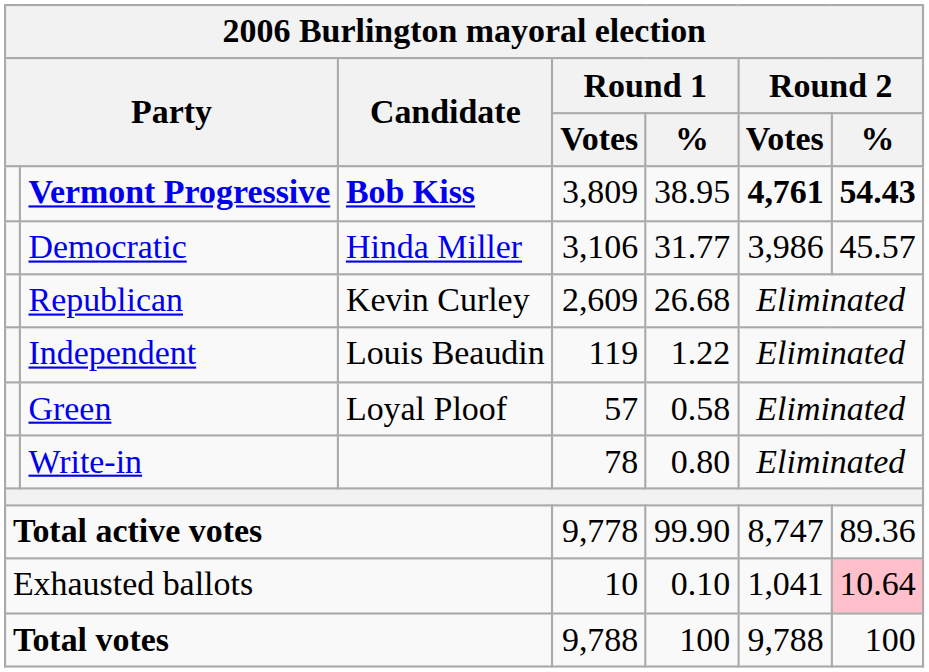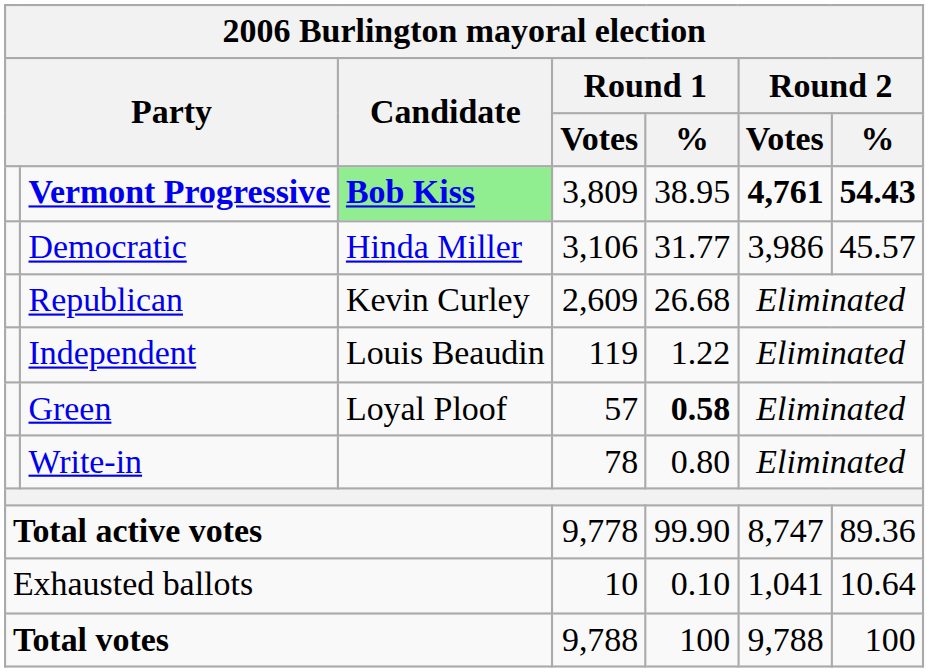Vermont Progressive | Candidate: no background -> lightgreen background
Green | Round 1 / %: normal -> bold
Exhausted ballots | Round 2 / %: pink background -> no background
